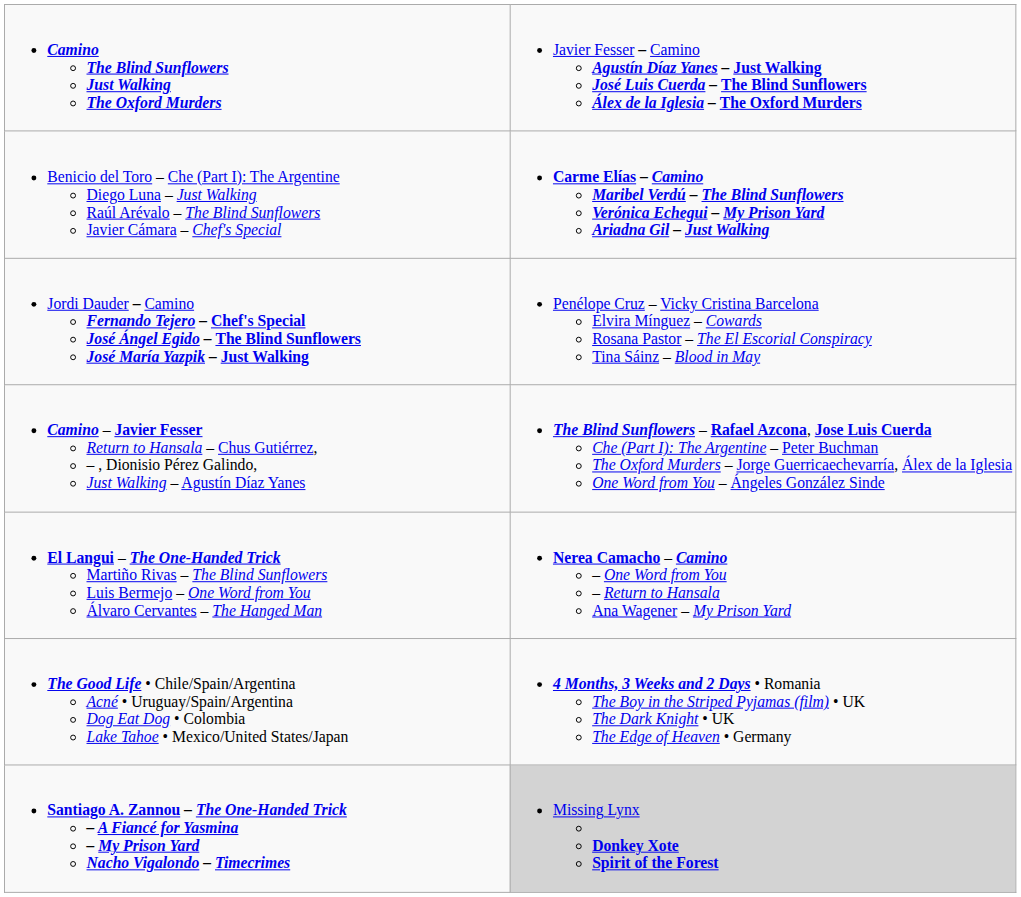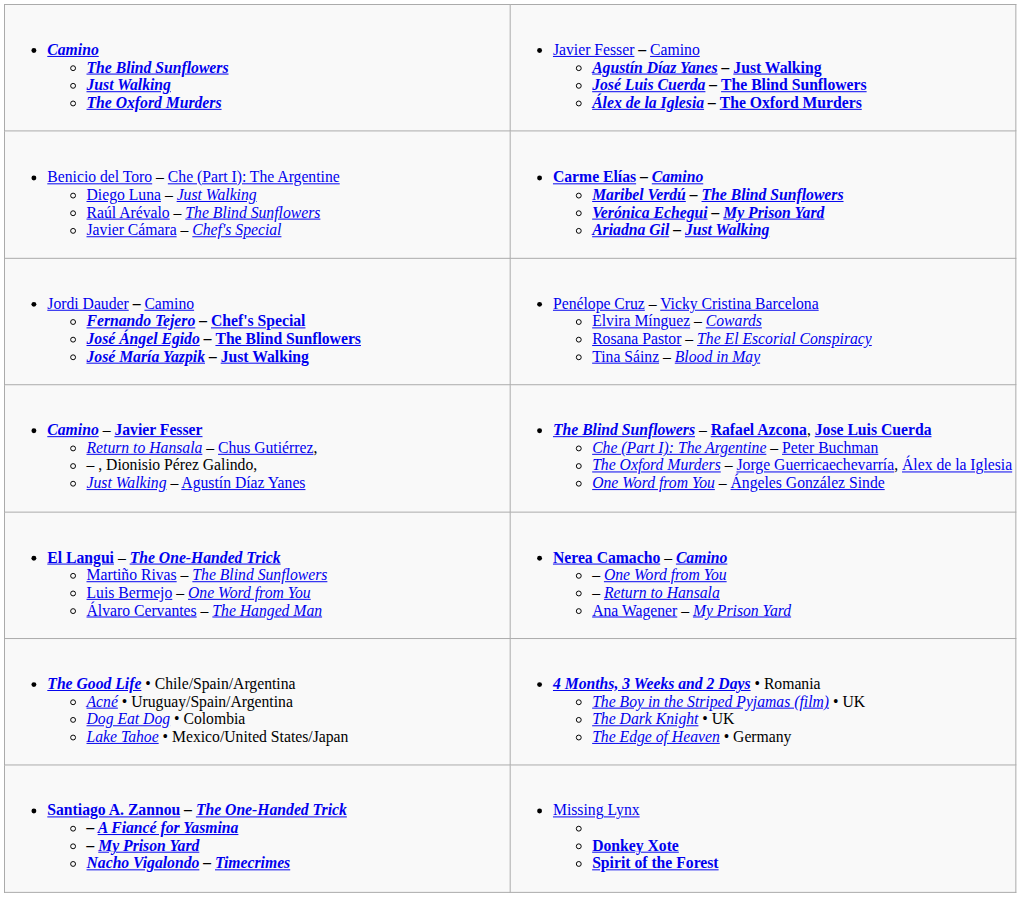row 7 | column 2: lightgrey background -> no background
